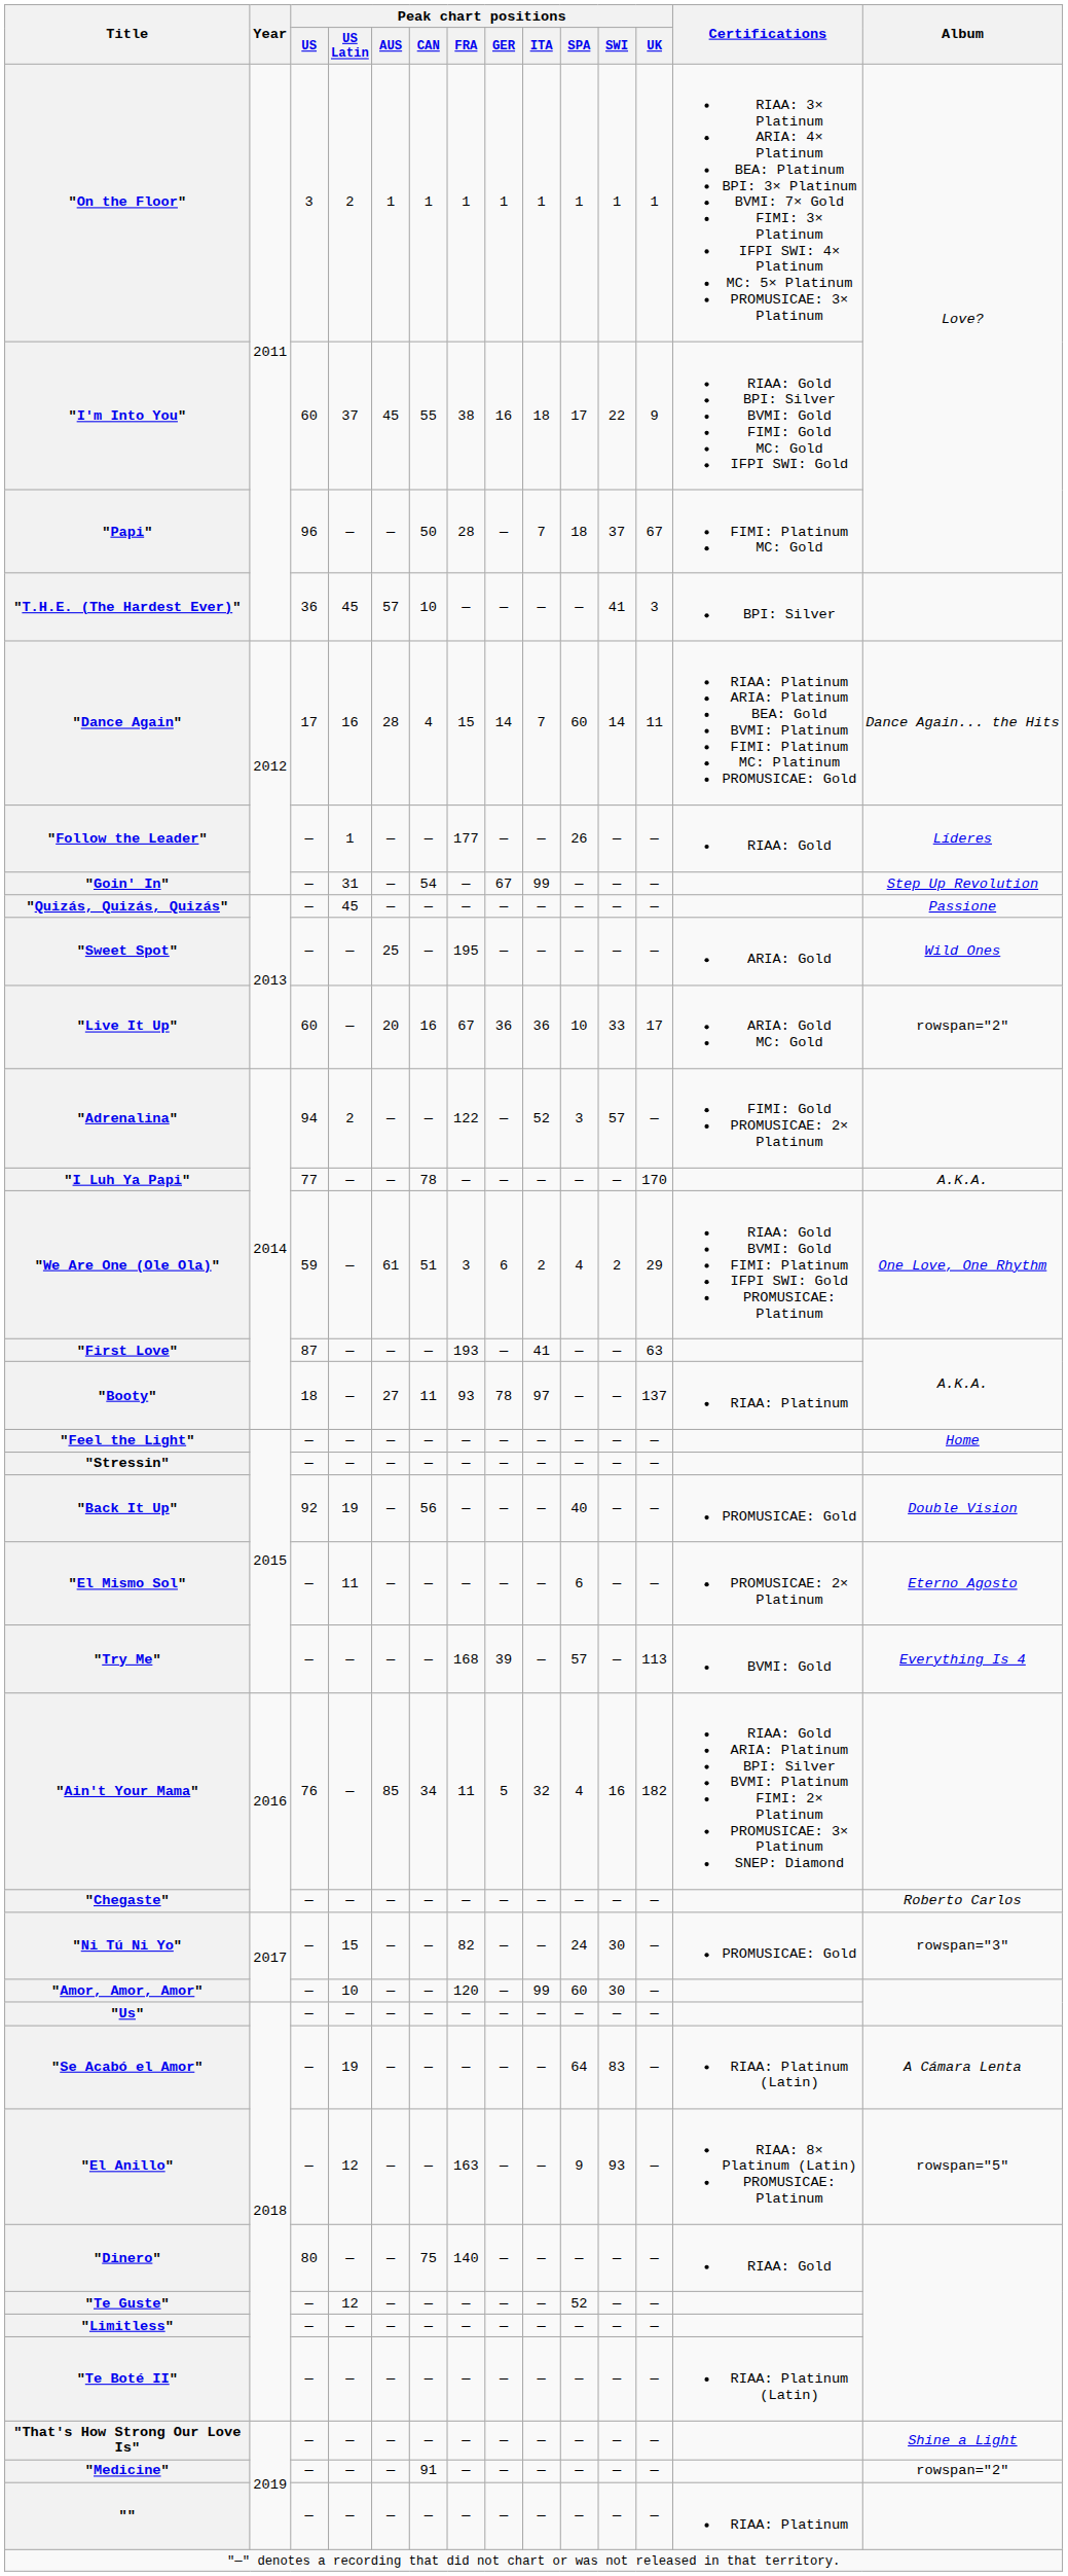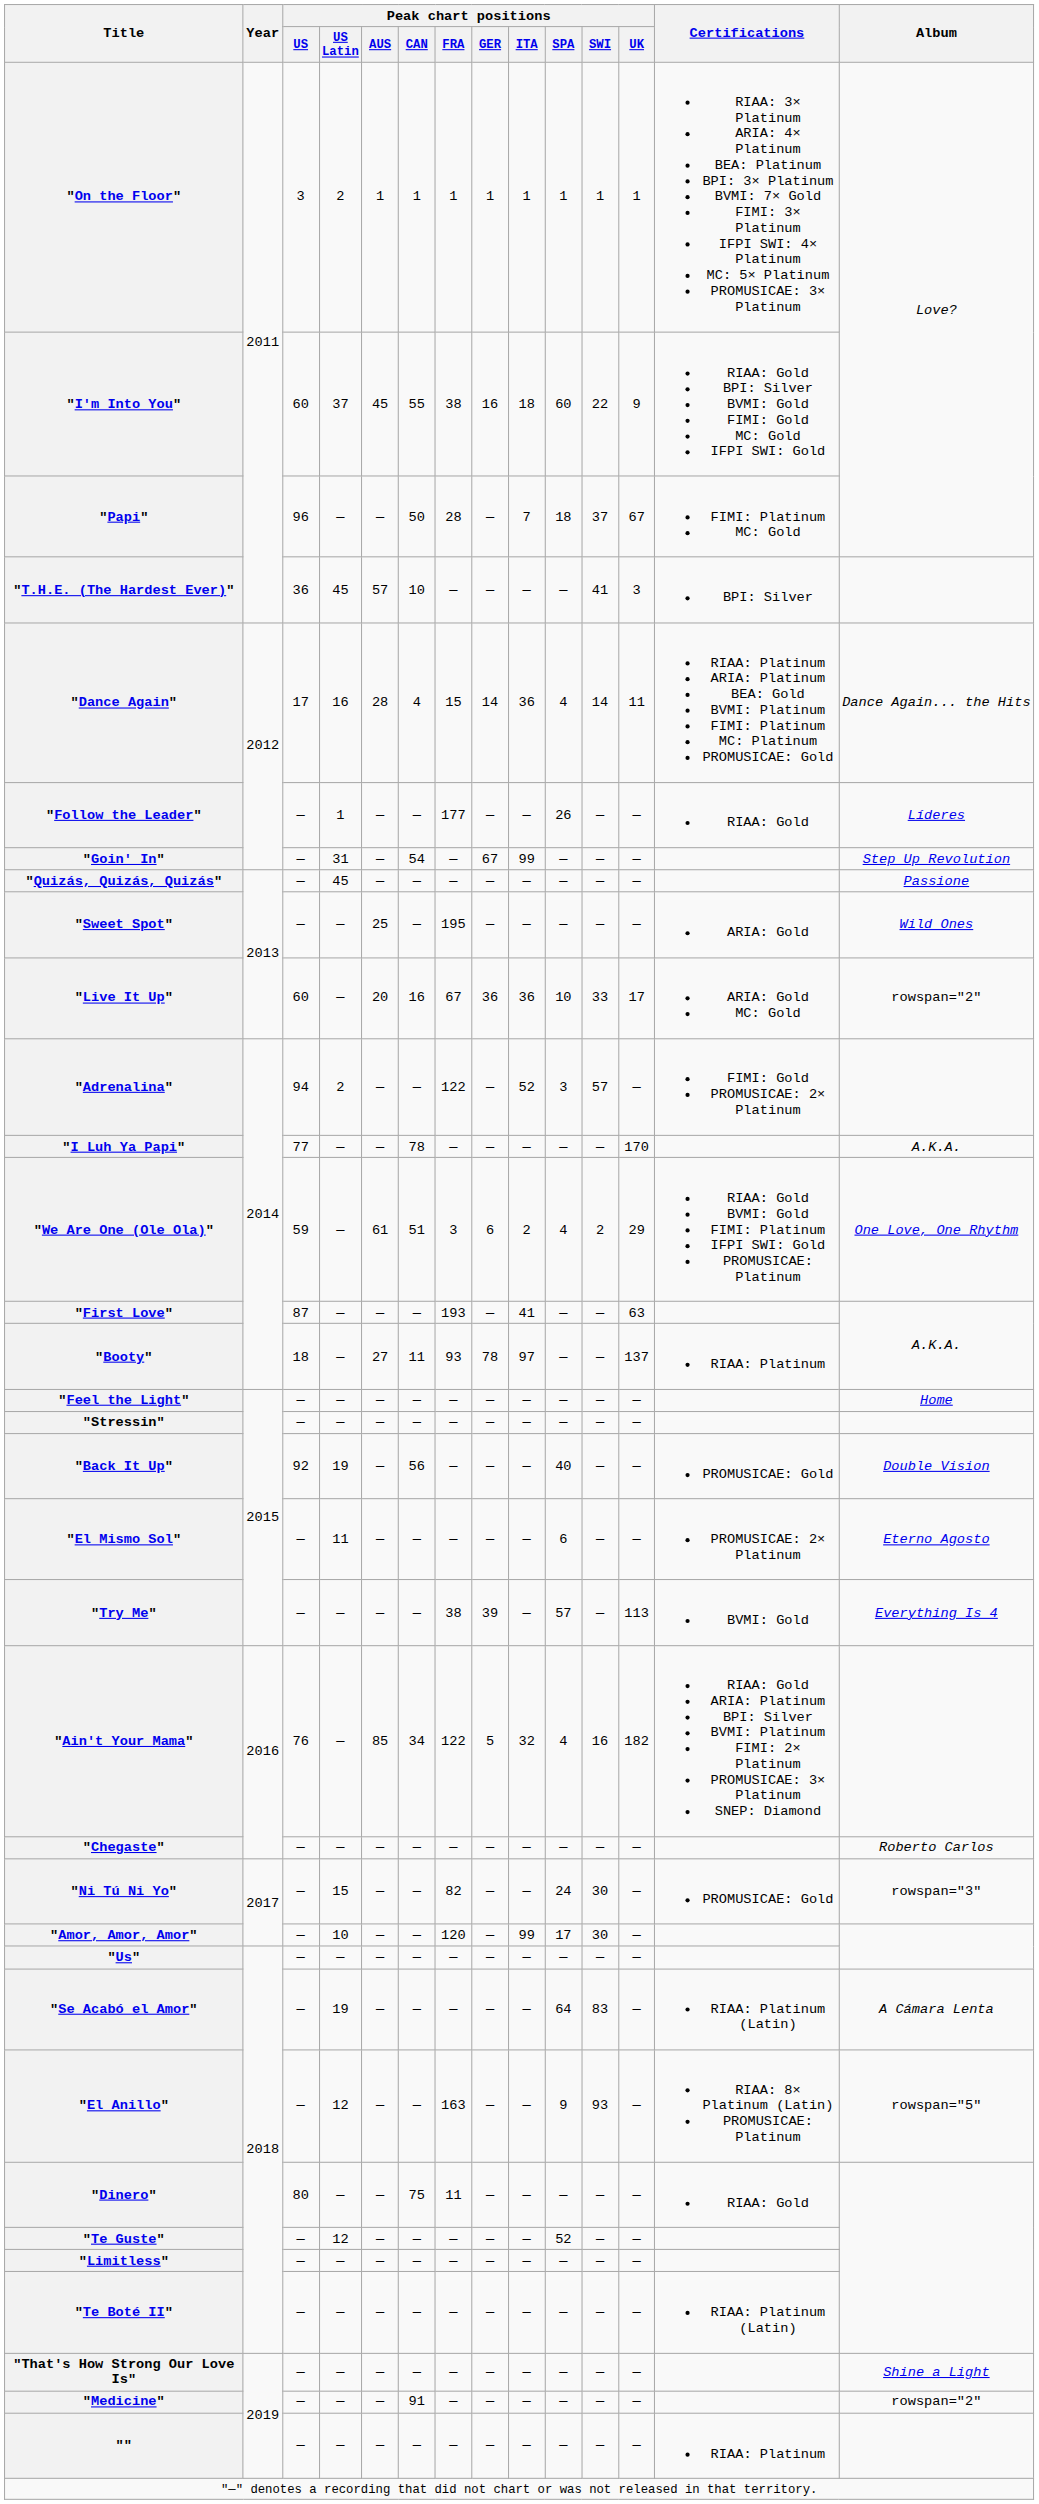"I'm Into You" | Peak chart positions / SPA: 17 -> 60
"Dance Again" | Peak chart positions / ITA: 7 -> 36
"Dance Again" | Peak chart positions / SPA: 60 -> 4
"Try Me" | Peak chart positions / FRA: 168 -> 38
"Ain't Your Mama" | Peak chart positions / FRA: 11 -> 122
"Amor, Amor, Amor" | Peak chart positions / SPA: 60 -> 17
"Dinero" | Peak chart positions / FRA: 140 -> 11
